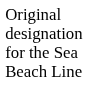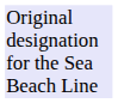row 1 | column 1: no background -> lavender background
